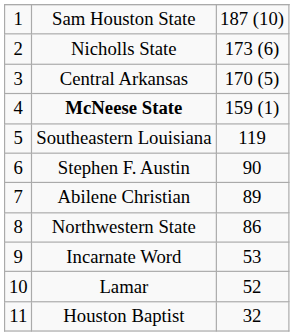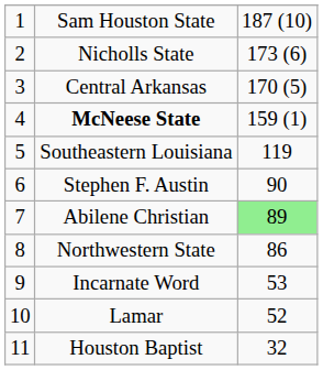Abilene Christian | column 3: no background -> lightgreen background
